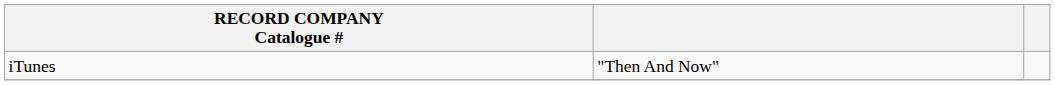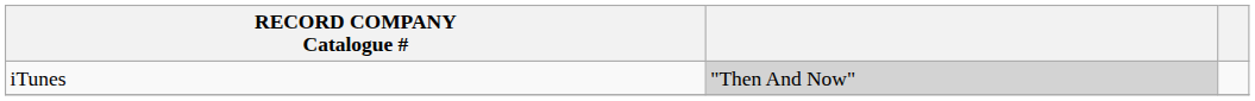iTunes | column 2: no background -> lightgrey background
